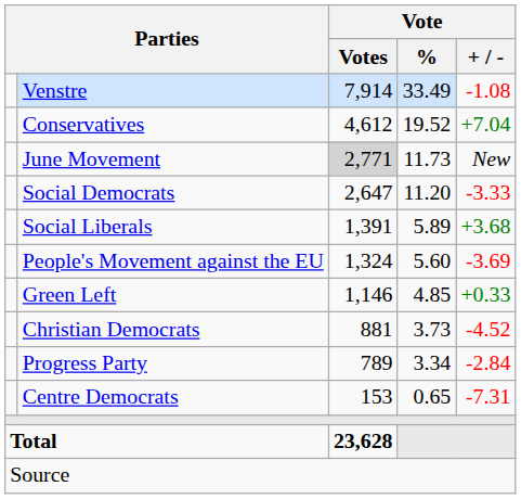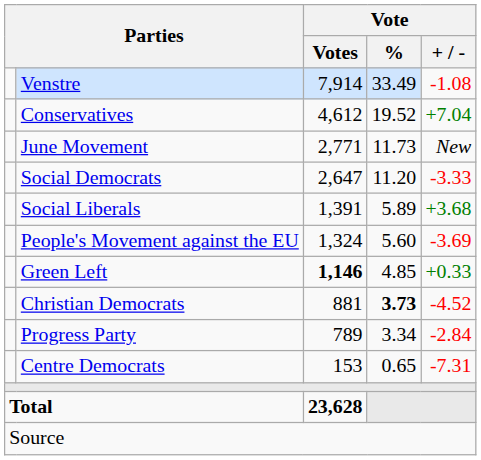June Movement | Vote / Votes: lightgrey background -> no background
Green Left | Vote / Votes: normal -> bold
Christian Democrats | Vote / %: normal -> bold
